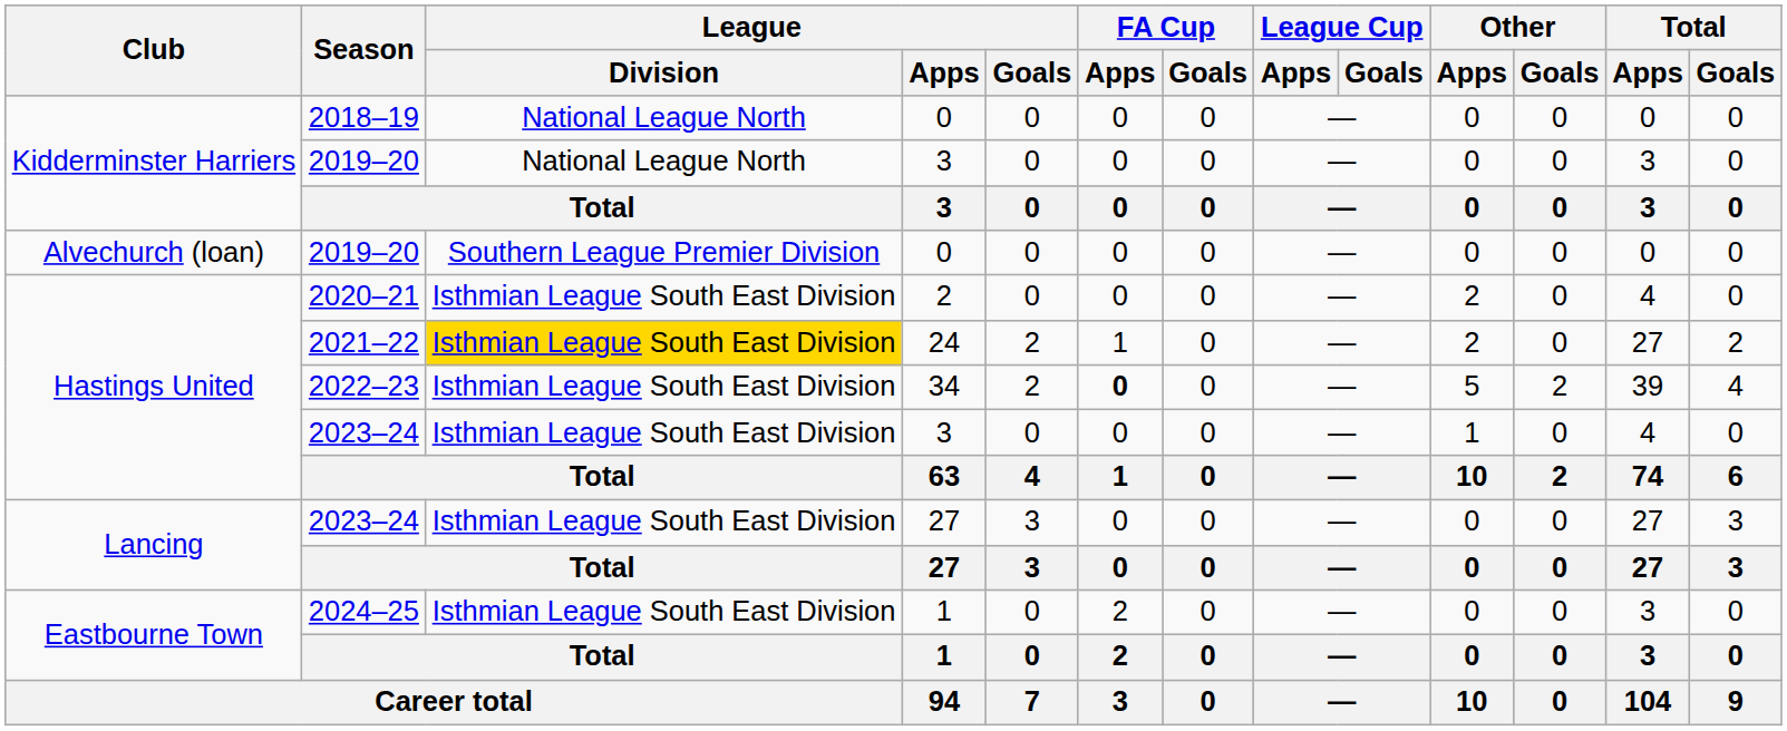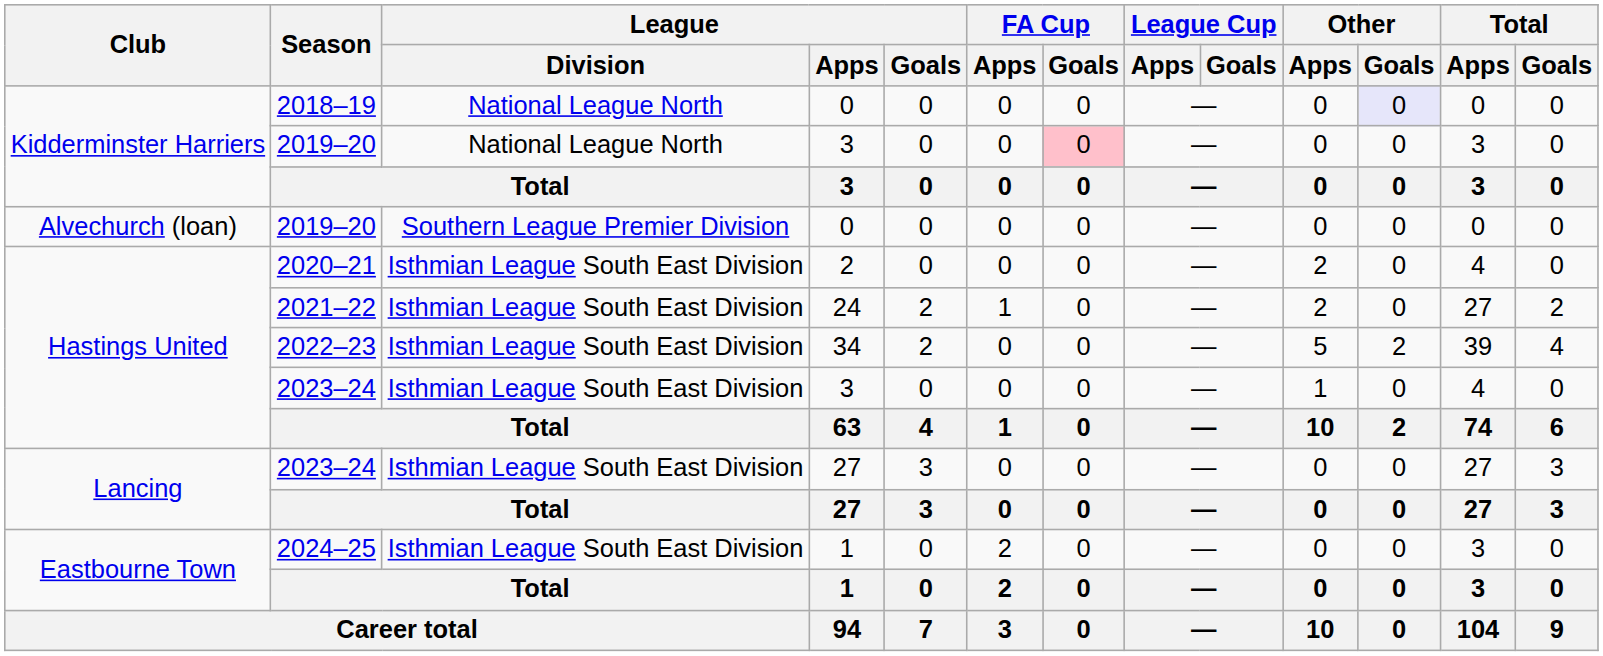2018–19 | Other / Goals: no background -> lavender background
2019–20 / 3 | FA Cup / Goals: no background -> pink background
2021–22 | League / Division: gold background -> no background
2022–23 | FA Cup / Apps: bold -> normal
